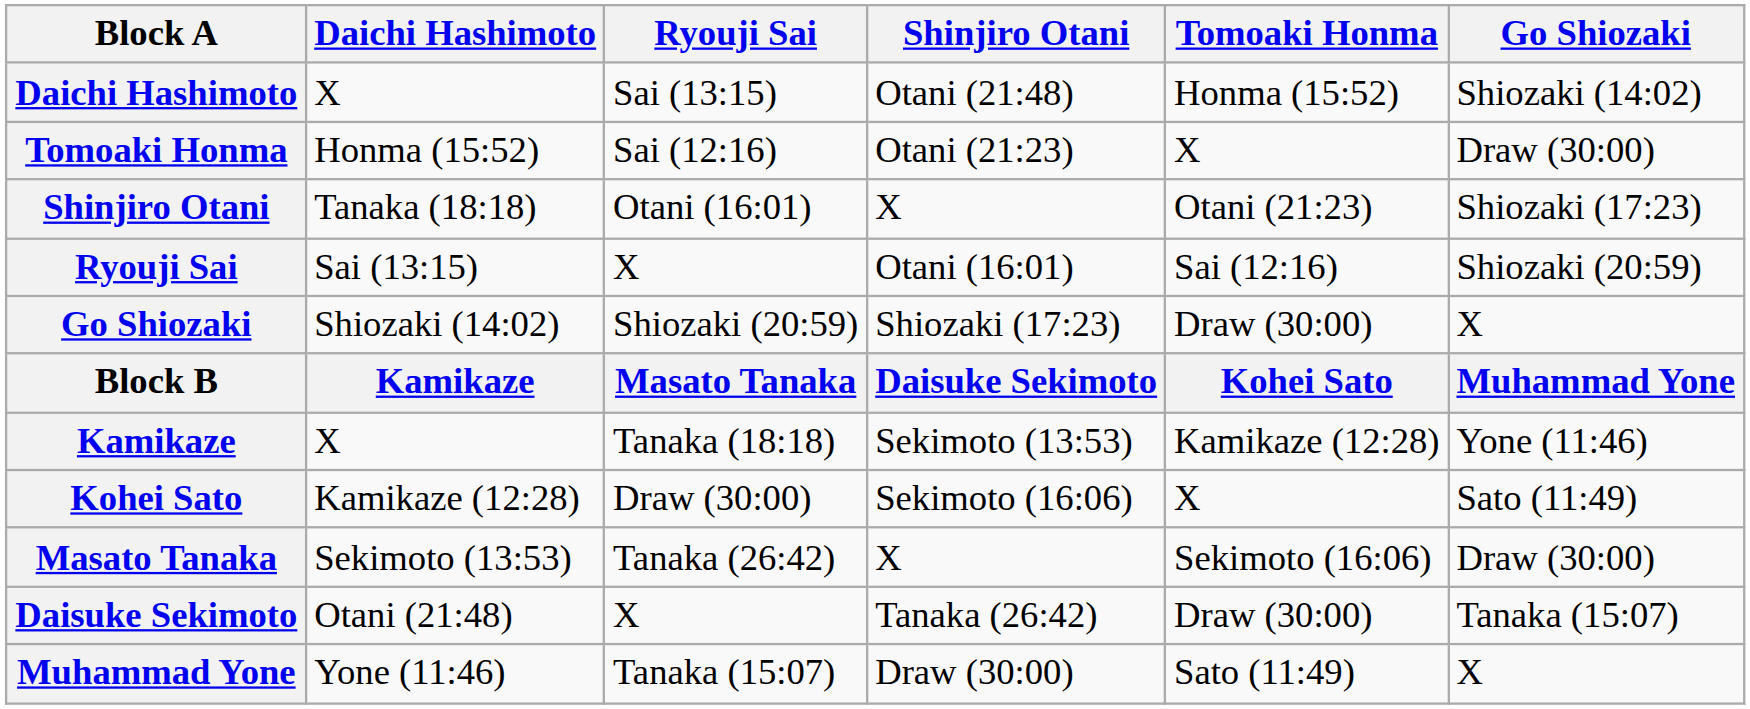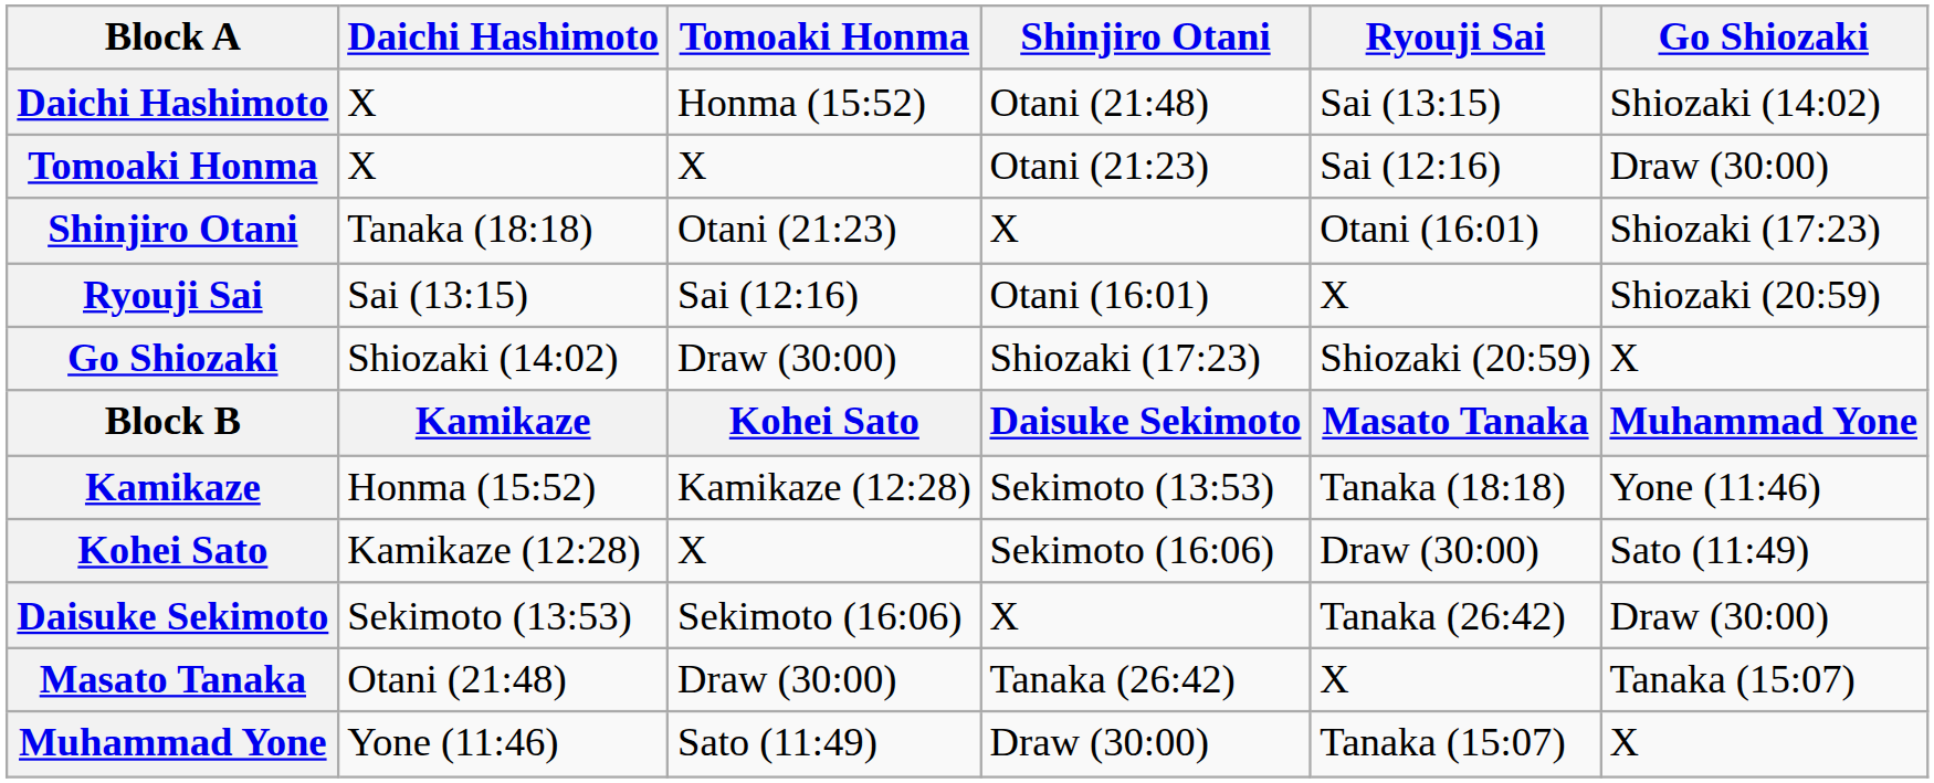columns swapped: Tomoaki Honma <-> Ryouji Sai
row 3 | Daichi Hashimoto: Honma (15:52) -> X
row 8 | Daichi Hashimoto: X -> Honma (15:52)
row 10 | Block A: Masato Tanaka -> Daisuke Sekimoto
row 11 | Block A: Daisuke Sekimoto -> Masato Tanaka
